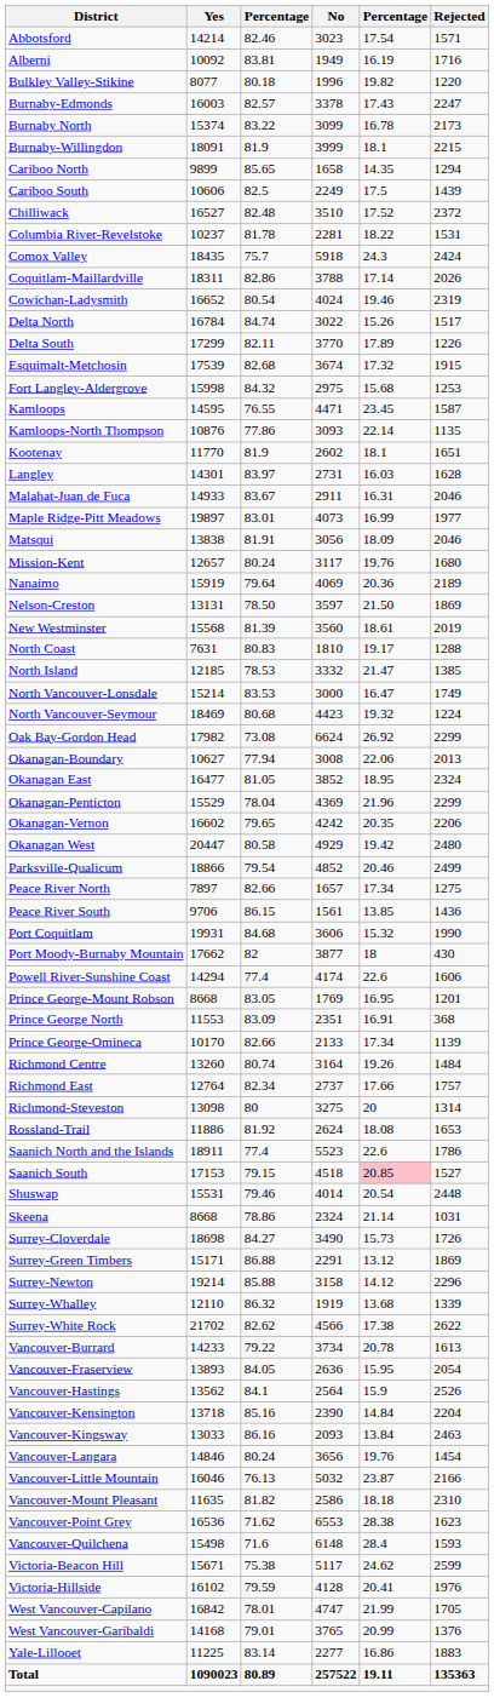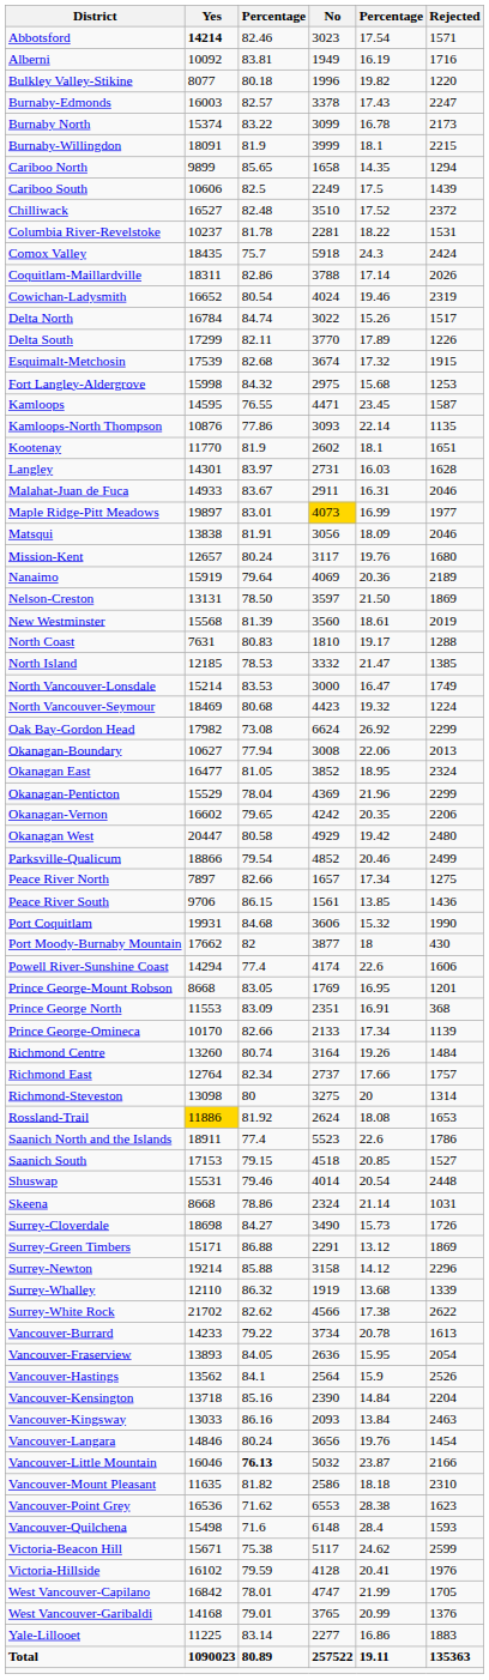Abbotsford | Yes: normal -> bold
Maple Ridge-Pitt Meadows | No: no background -> gold background
Rossland-Trail | Yes: no background -> gold background
Saanich South | column 5: pink background -> no background
Vancouver-Little Mountain | column 3: normal -> bold
